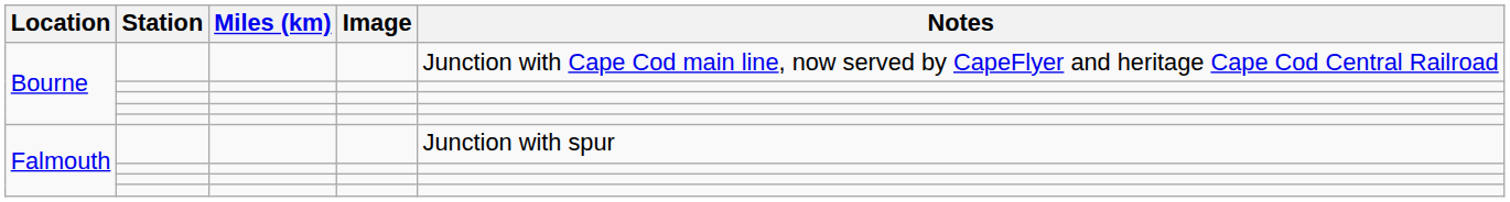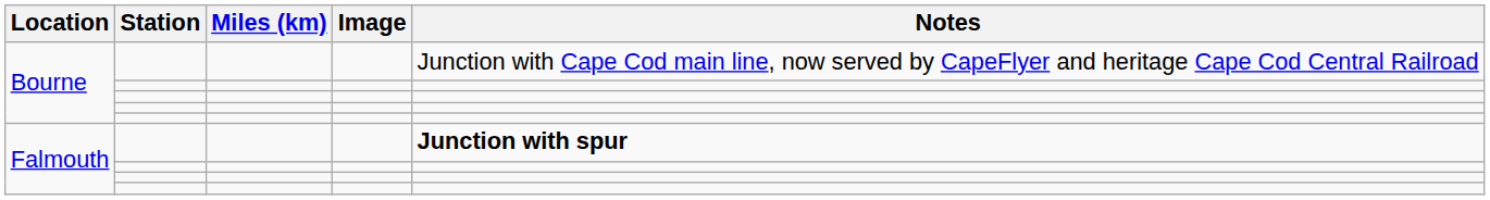row 7 | Notes: normal -> bold
